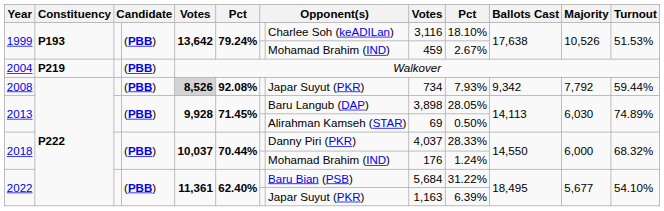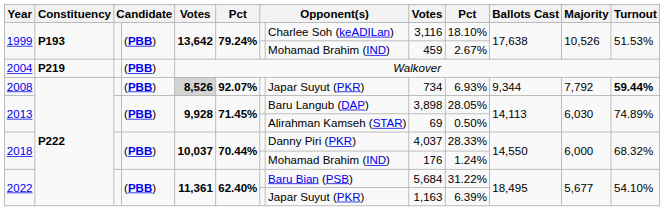2008 | column 6: 92.08% -> 92.07%
2008 | column 10: 7.93% -> 6.93%
2008 | Ballots Cast: 9,342 -> 9,344
2008 | Turnout: normal -> bold
